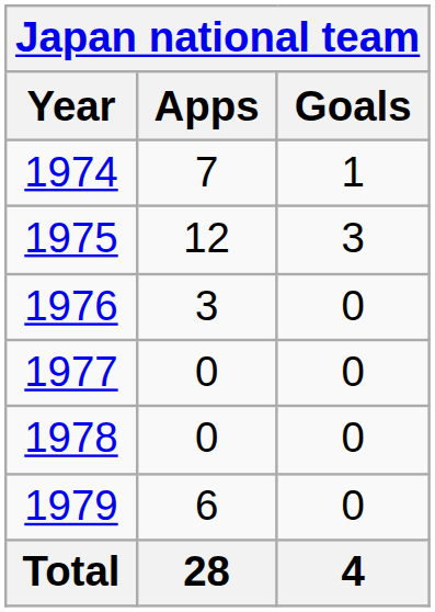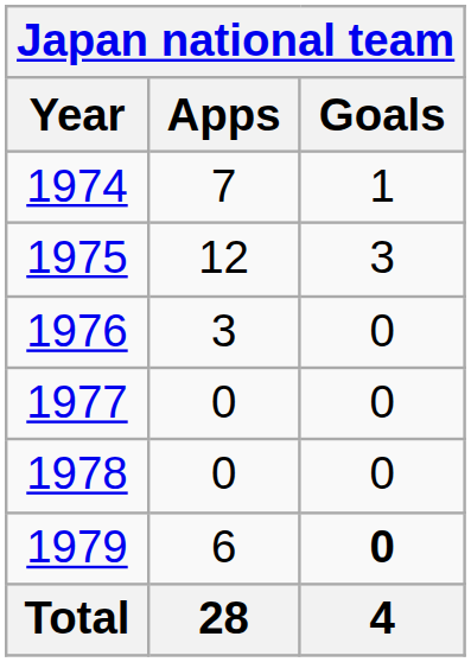1979 | Goals: normal -> bold
